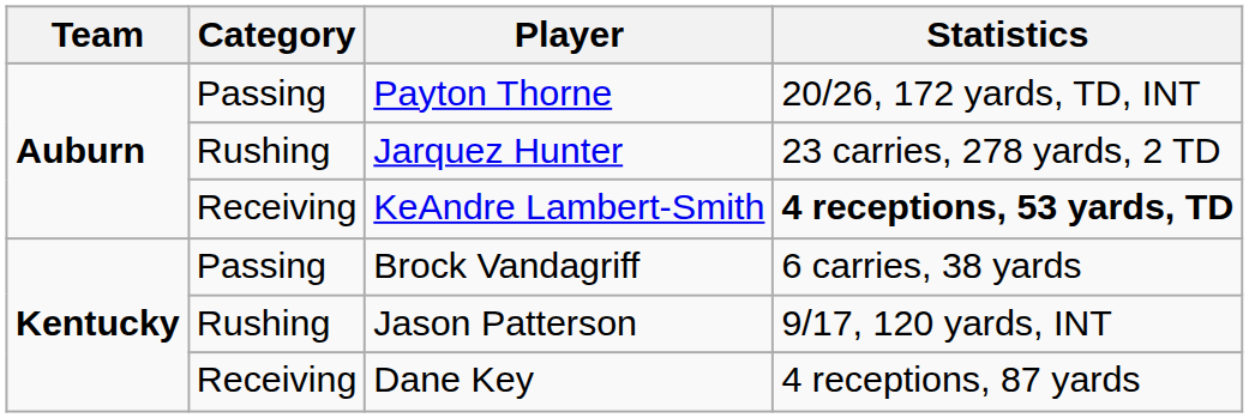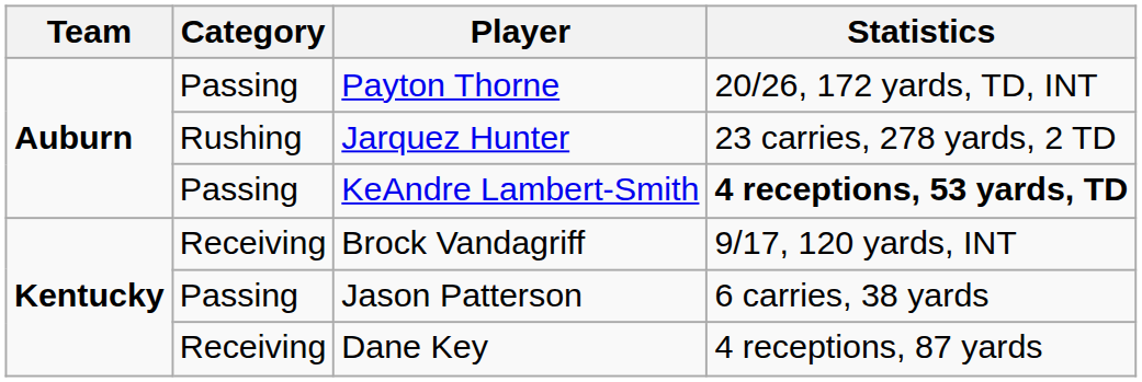KeAndre Lambert-Smith | Category: Receiving -> Passing
Brock Vandagriff | Category: Passing -> Receiving
Brock Vandagriff | Statistics: 6 carries, 38 yards -> 9/17, 120 yards, INT
Jason Patterson | Category: Rushing -> Passing
Jason Patterson | Statistics: 9/17, 120 yards, INT -> 6 carries, 38 yards
